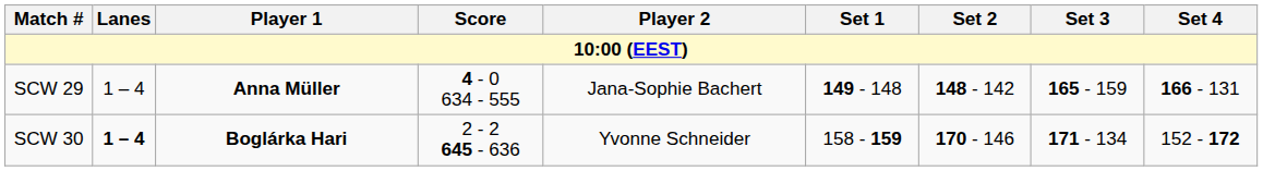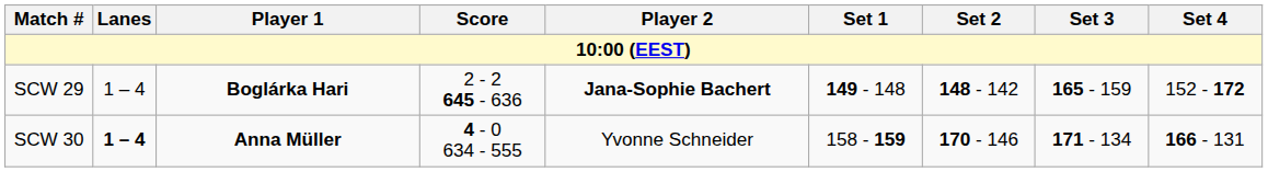SCW 29 | Player 1: Anna Müller -> Boglárka Hari
SCW 29 | Score: 4 - 0 634 - 555 -> 2 - 2 645 - 636
SCW 29 | Player 2: normal -> bold
SCW 29 | Set 4: 166 - 131 -> 152 - 172
SCW 30 | Player 1: Boglárka Hari -> Anna Müller
SCW 30 | Score: 2 - 2 645 - 636 -> 4 - 0 634 - 555
SCW 30 | Set 4: 152 - 172 -> 166 - 131
